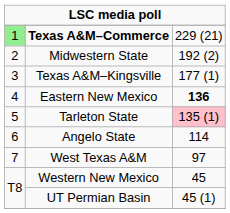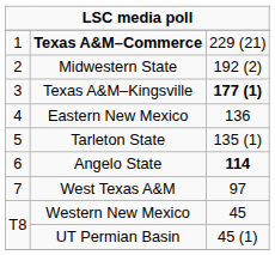Texas A&M–Commerce | column 1: lightgreen background -> no background
Texas A&M–Kingsville | column 3: normal -> bold
Eastern New Mexico | column 3: bold -> normal
Tarleton State | column 3: pink background -> no background
Angelo State | column 3: normal -> bold
